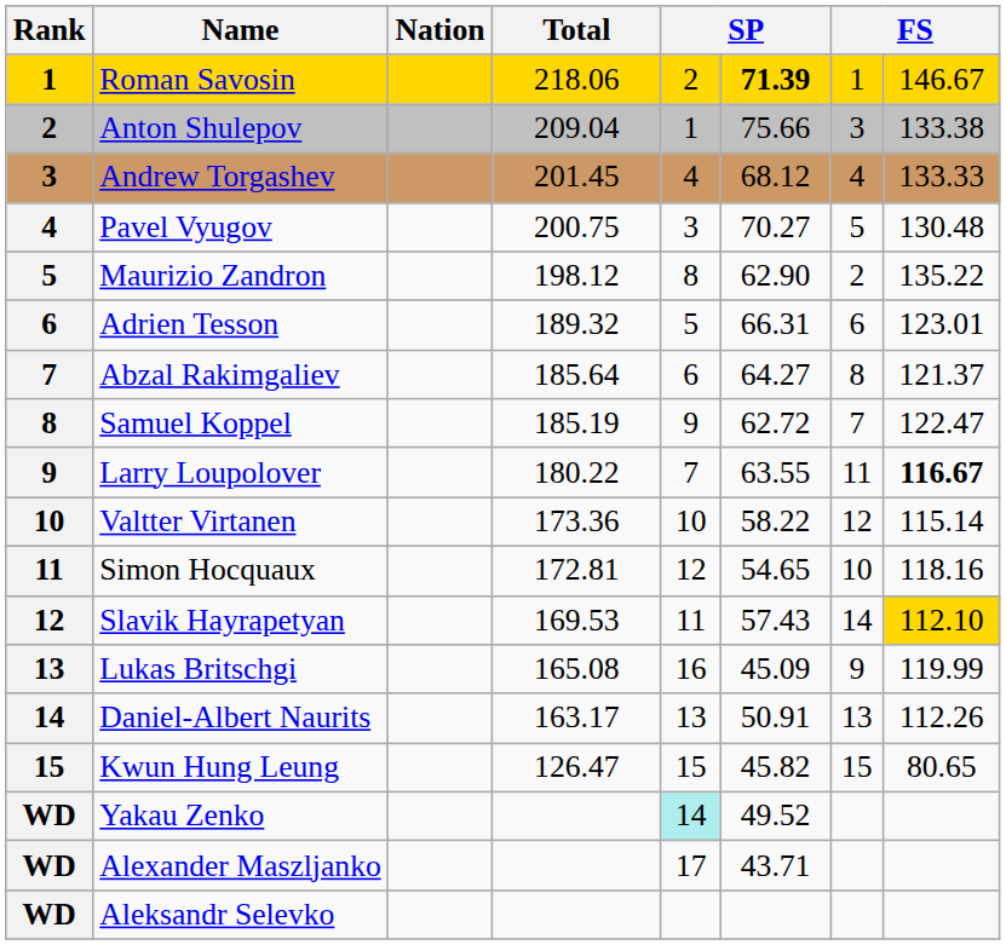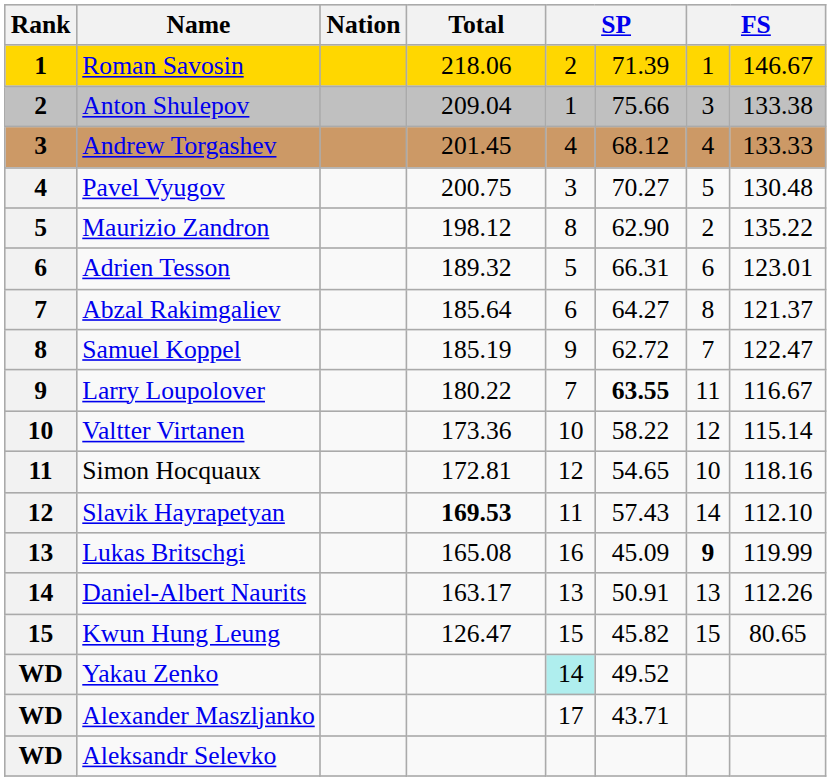Roman Savosin | column 6: bold -> normal
Larry Loupolover | column 6: normal -> bold
Larry Loupolover | column 8: bold -> normal
Slavik Hayrapetyan | Total: normal -> bold
Slavik Hayrapetyan | column 8: gold background -> no background
Lukas Britschgi | column 7: normal -> bold
